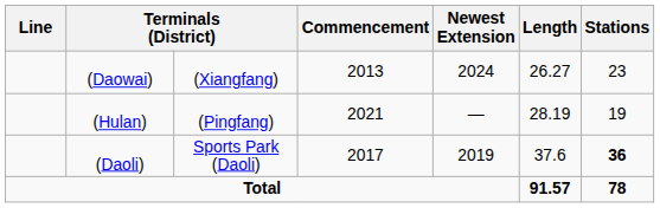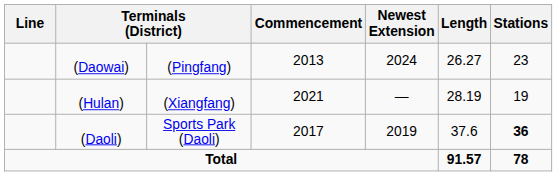(Daowai) | column 3: (Xiangfang) -> (Pingfang)
(Hulan) | column 3: (Pingfang) -> (Xiangfang)
